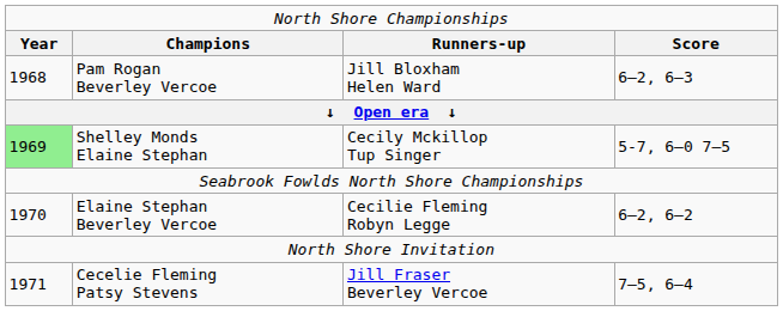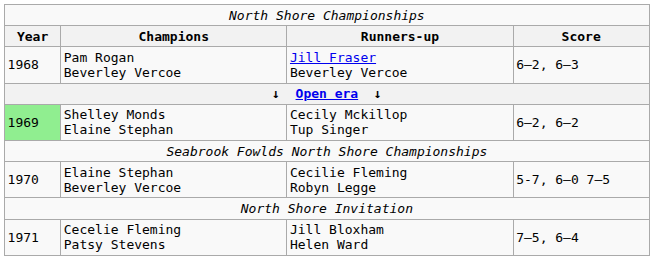Pam Rogan Beverley Vercoe | column 3: Jill Bloxham Helen Ward -> Jill Fraser Beverley Vercoe
Shelley Monds Elaine Stephan | column 4: 5-7, 6–0 7–5 -> 6–2, 6–2
Elaine Stephan Beverley Vercoe | column 4: 6–2, 6–2 -> 5-7, 6–0 7–5
Cecelie Fleming Patsy Stevens | column 3: Jill Fraser Beverley Vercoe -> Jill Bloxham Helen Ward
